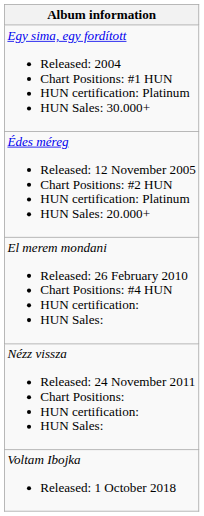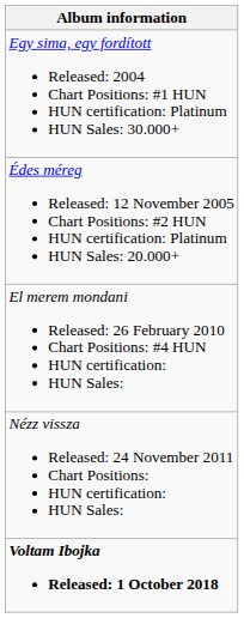row 6 | column 1: normal -> bold
